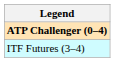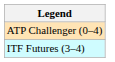row 2 | column 1: bold -> normal
